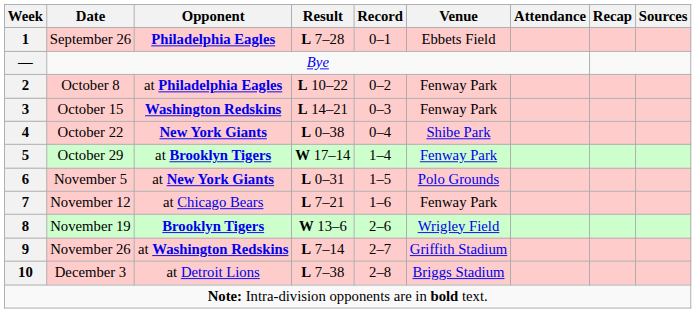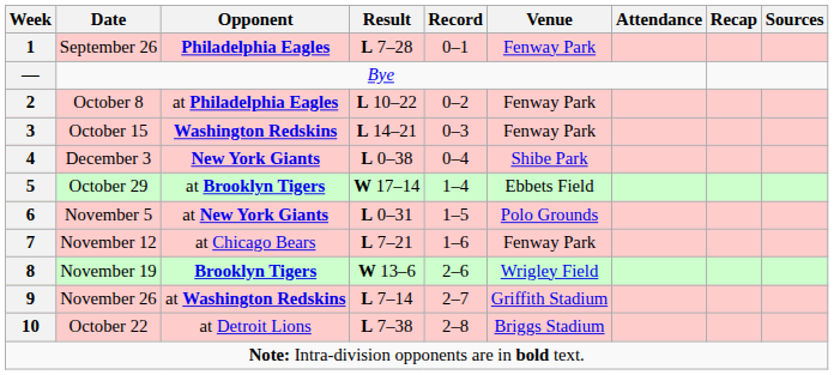1 | Venue: Ebbets Field -> Fenway Park
4 | Date: October 22 -> December 3
5 | Venue: Fenway Park -> Ebbets Field
10 | Date: December 3 -> October 22
